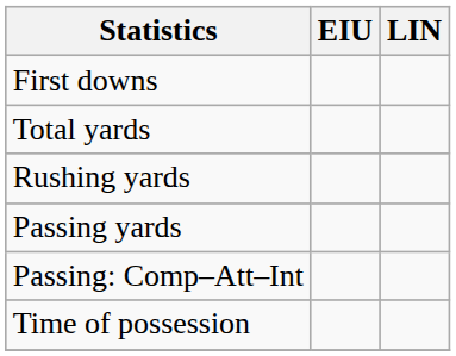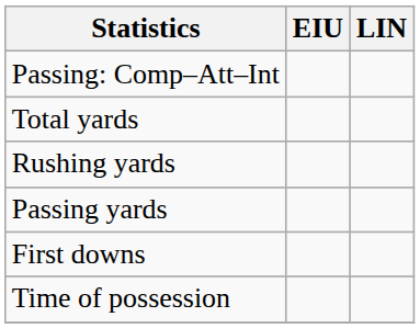rows swapped: First downs <-> Passing: Comp–Att–Int
